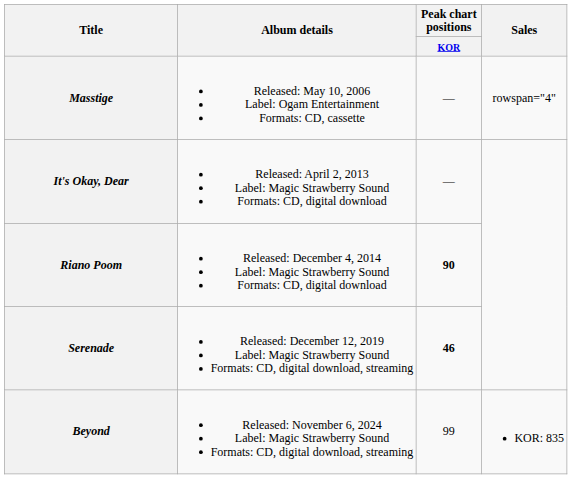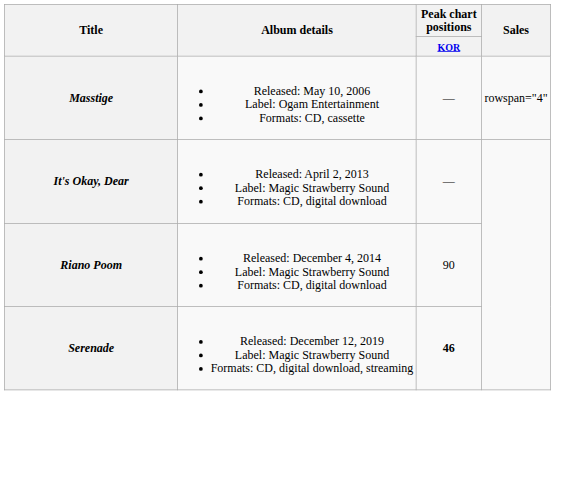Riano Poom | Peak chart positions / KOR: bold -> normal
- row: Beyond | Released: November 6, 2024 Label: Magic Strawberry Sound Formats: CD, digital download, streaming | 99 | KOR: 835
